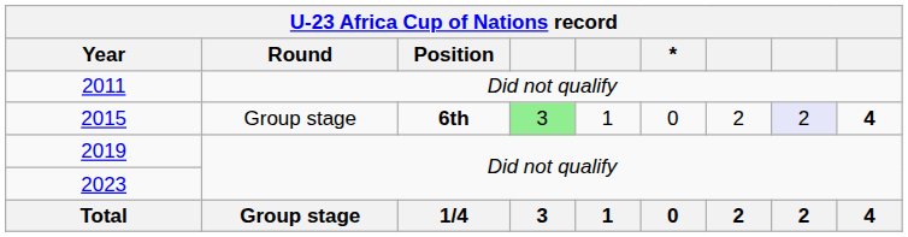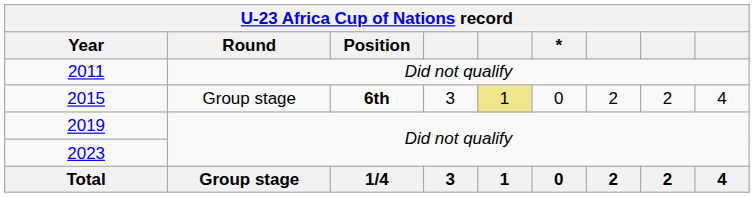2015 | column 4: lightgreen background -> no background
2015 | column 5: no background -> khaki background
2015 | column 8: lavender background -> no background
2015 | column 9: bold -> normal
